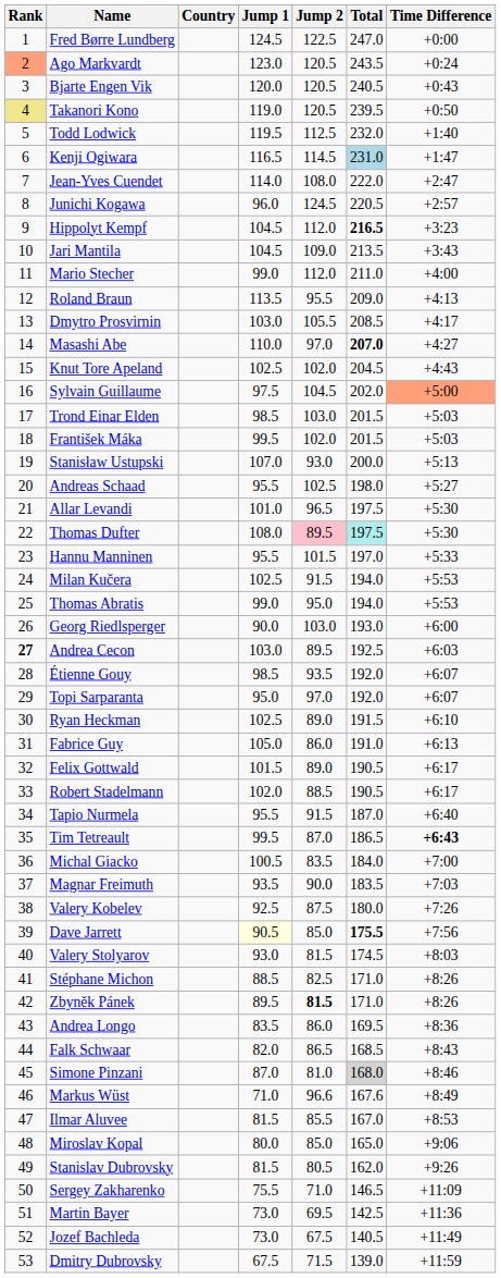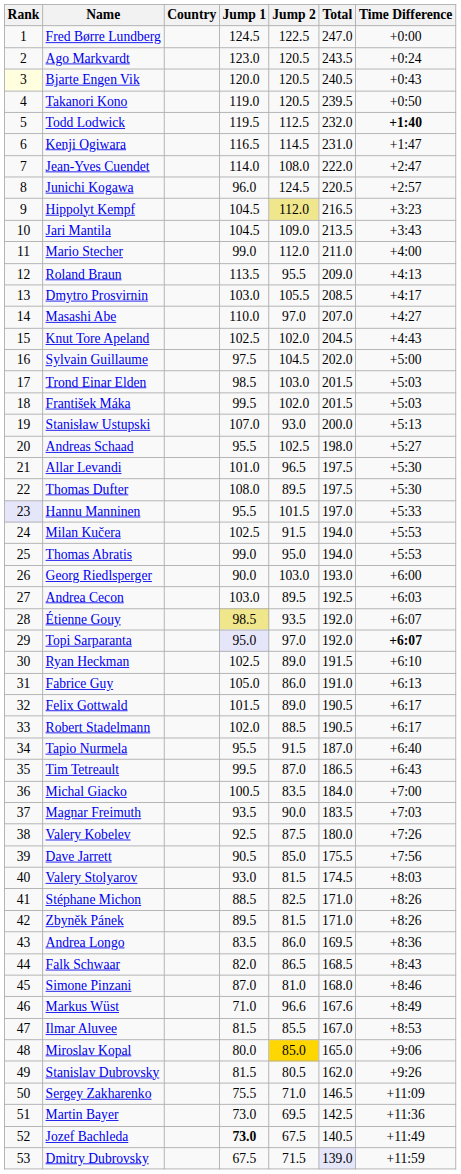Ago Markvardt | Rank: lightsalmon background -> no background
Bjarte Engen Vik | Rank: no background -> lightyellow background
Takanori Kono | Rank: khaki background -> no background
Todd Lodwick | Time Difference: normal -> bold
Kenji Ogiwara | Total: lightblue background -> no background
Hippolyt Kempf | Jump 2: no background -> khaki background
Hippolyt Kempf | Total: bold -> normal
Masashi Abe | Total: bold -> normal
Sylvain Guillaume | Time Difference: lightsalmon background -> no background
Thomas Dufter | Jump 2: pink background -> no background
Thomas Dufter | Total: paleturquoise background -> no background
Hannu Manninen | Rank: no background -> lavender background
Andrea Cecon | Rank: bold -> normal
Étienne Gouy | Jump 1: no background -> khaki background
Topi Sarparanta | Jump 1: no background -> lavender background
Topi Sarparanta | Time Difference: normal -> bold
Tim Tetreault | Time Difference: bold -> normal
Dave Jarrett | Jump 1: lightyellow background -> no background
Dave Jarrett | Total: bold -> normal
Zbyněk Pánek | Jump 2: bold -> normal
Simone Pinzani | Total: lightgrey background -> no background
Miroslav Kopal | Jump 2: no background -> gold background
Jozef Bachleda | Jump 1: normal -> bold
Dmitry Dubrovsky | Total: no background -> lavender background
